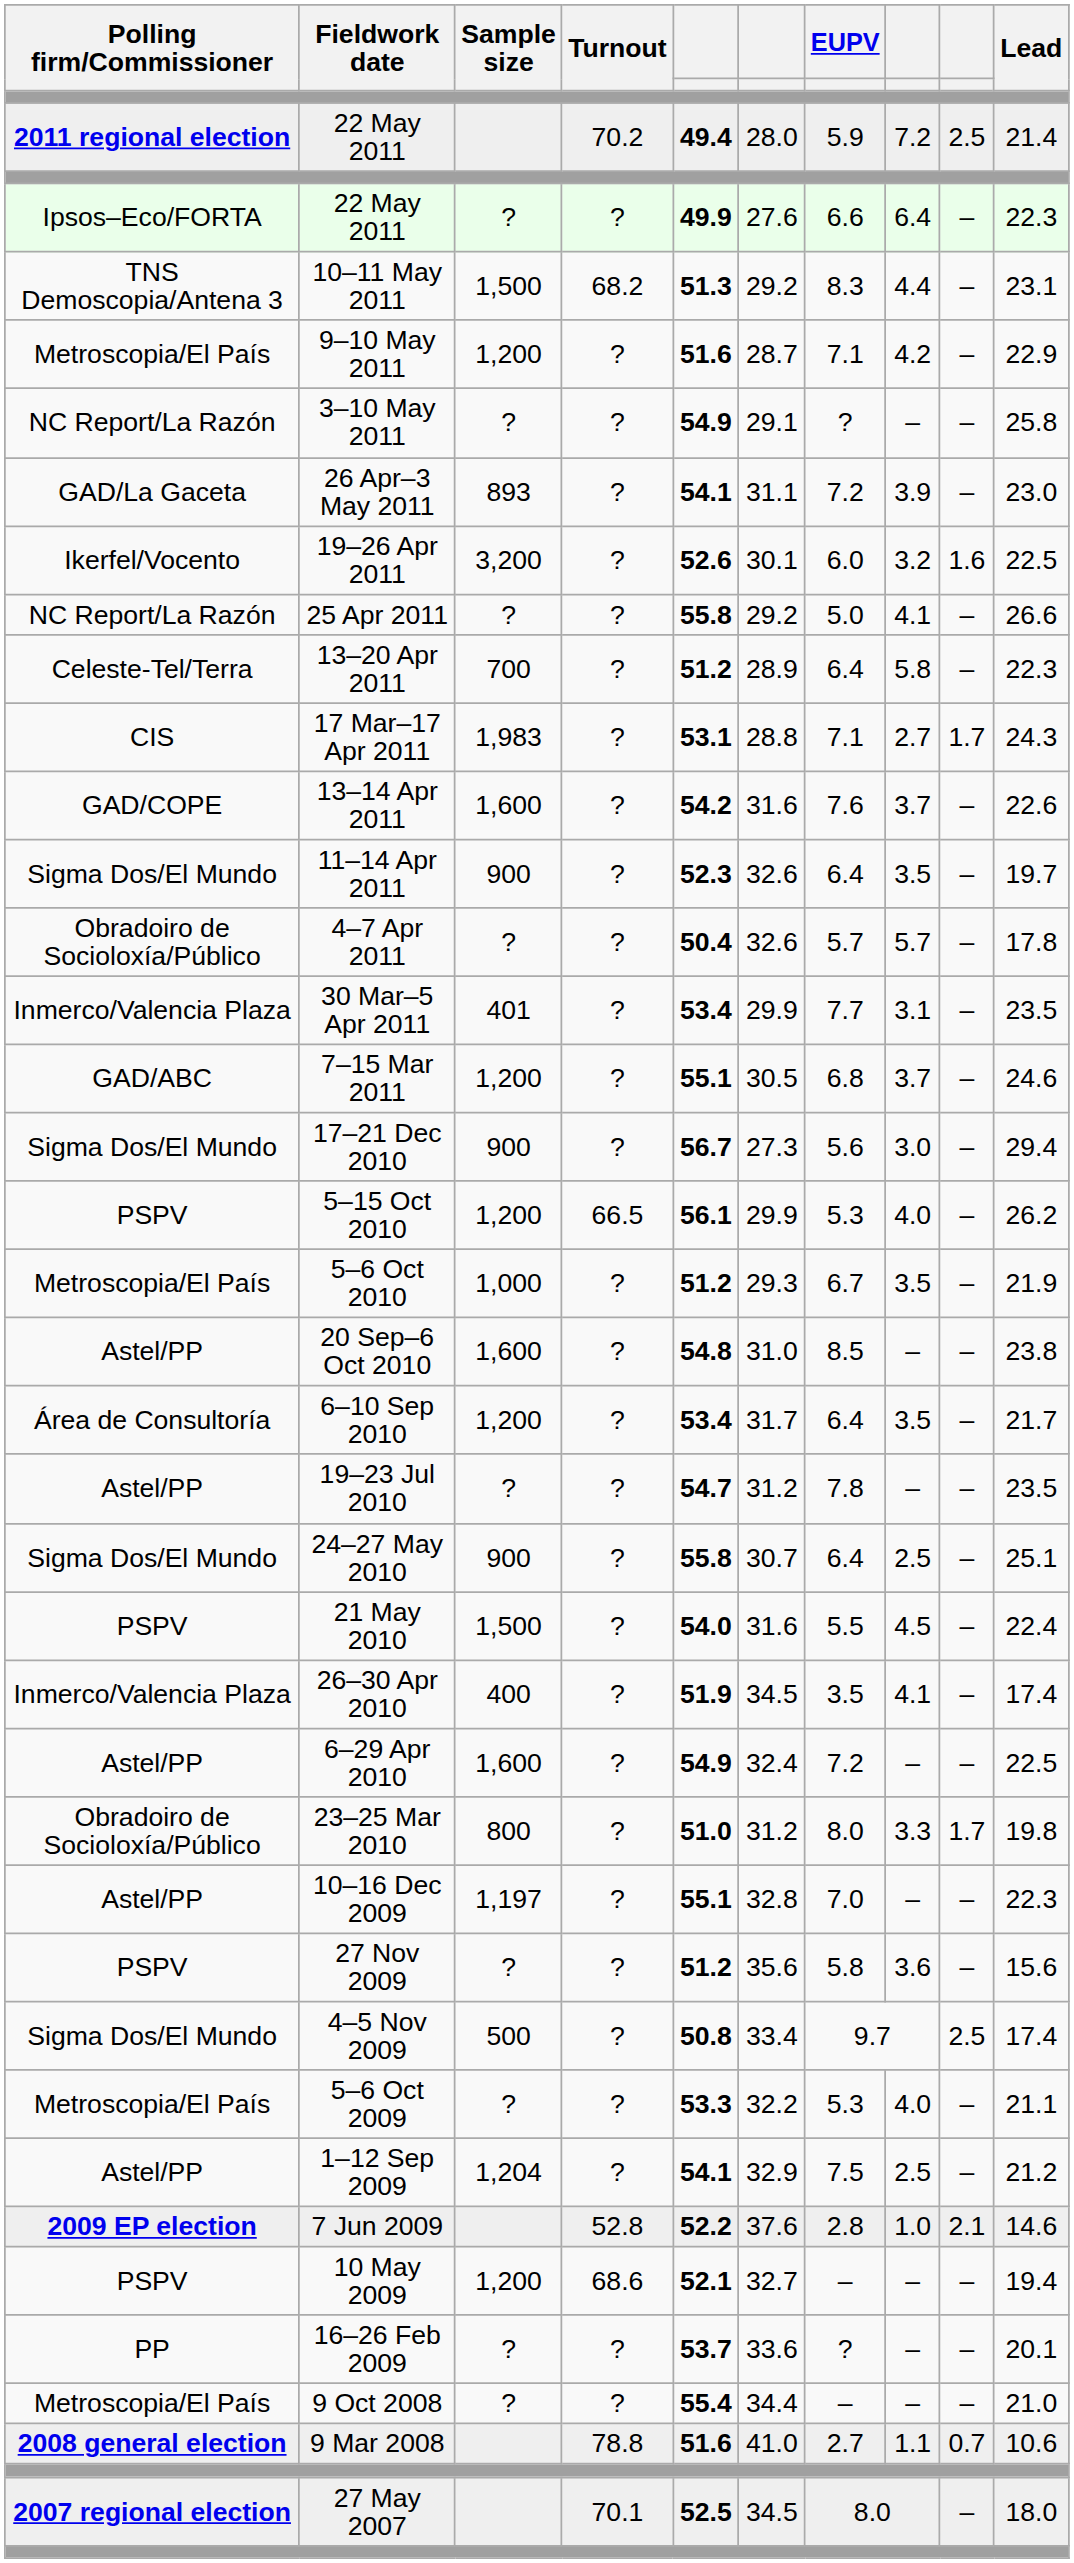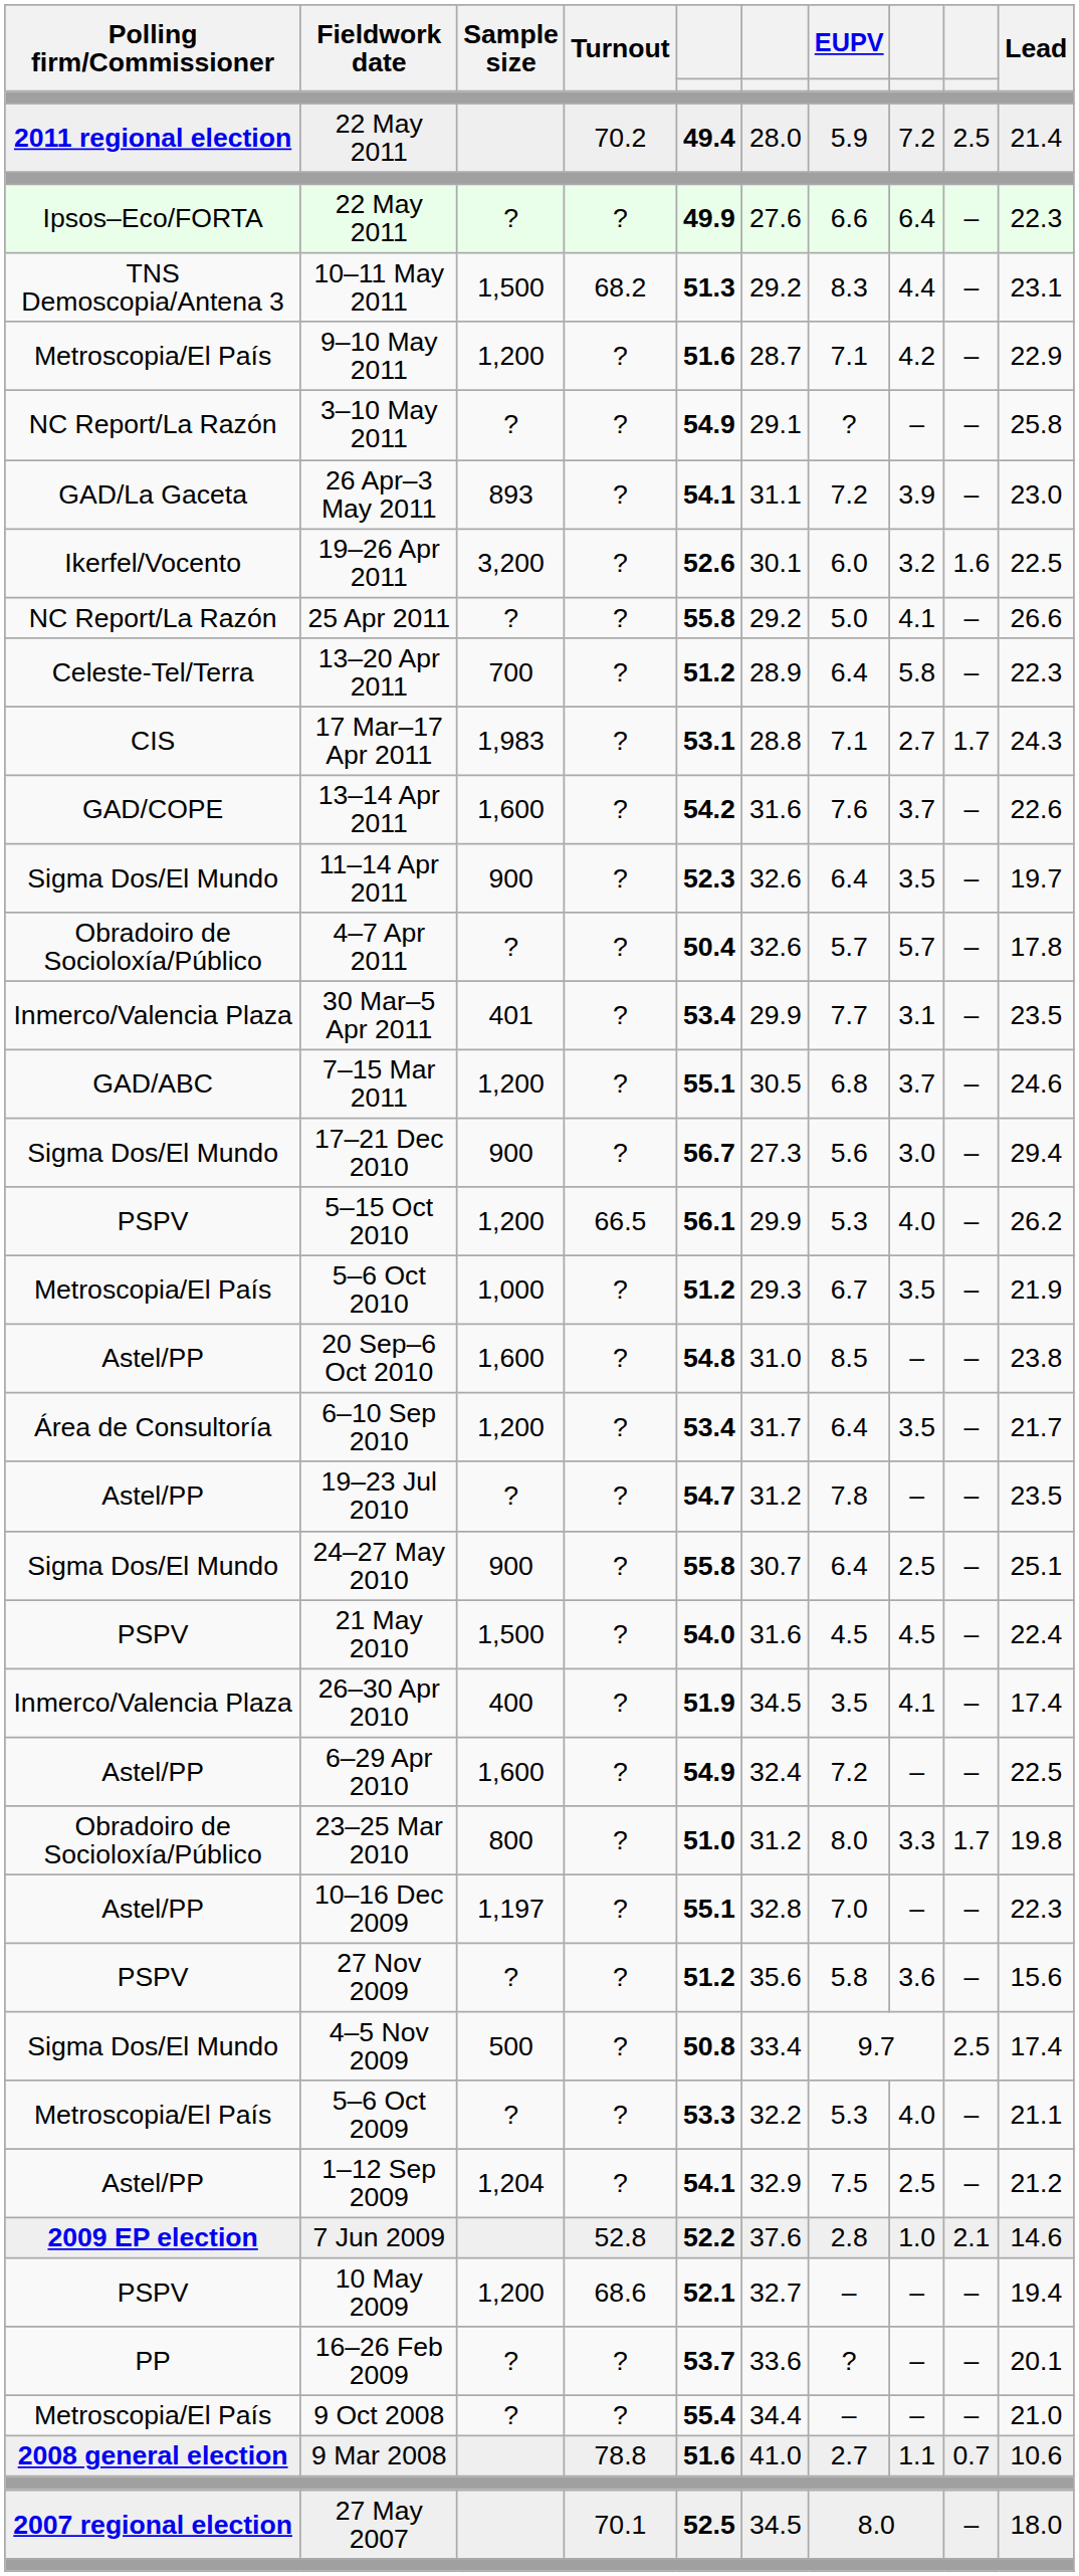21 May 2010 | EUPV: 5.5 -> 4.5
